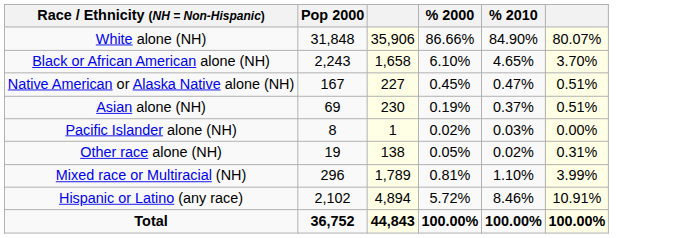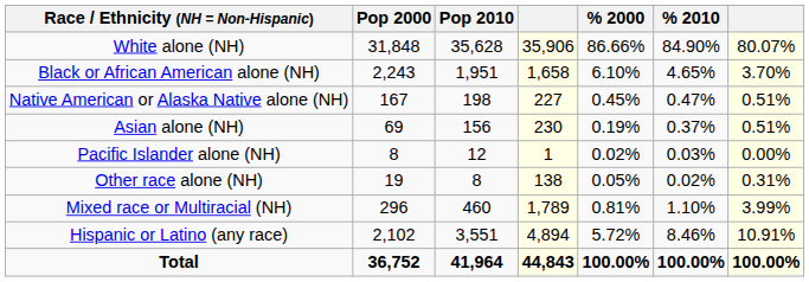+ column: Pop 2010 | 35,628 | 1,951 | 198 | 156 | 12 | 8 | 460 | 3,551 | 41,964
